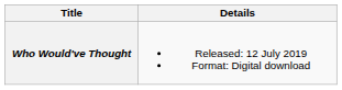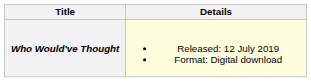Who Would've Thought | Details: no background -> lightyellow background
